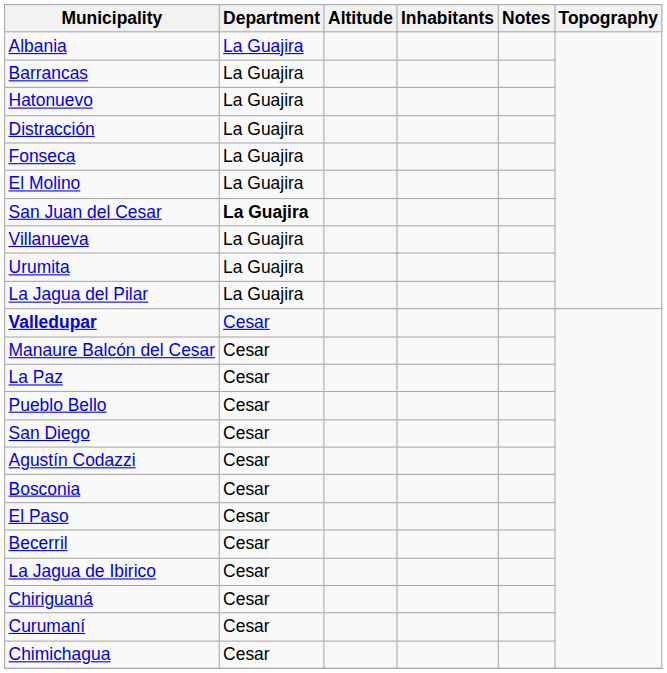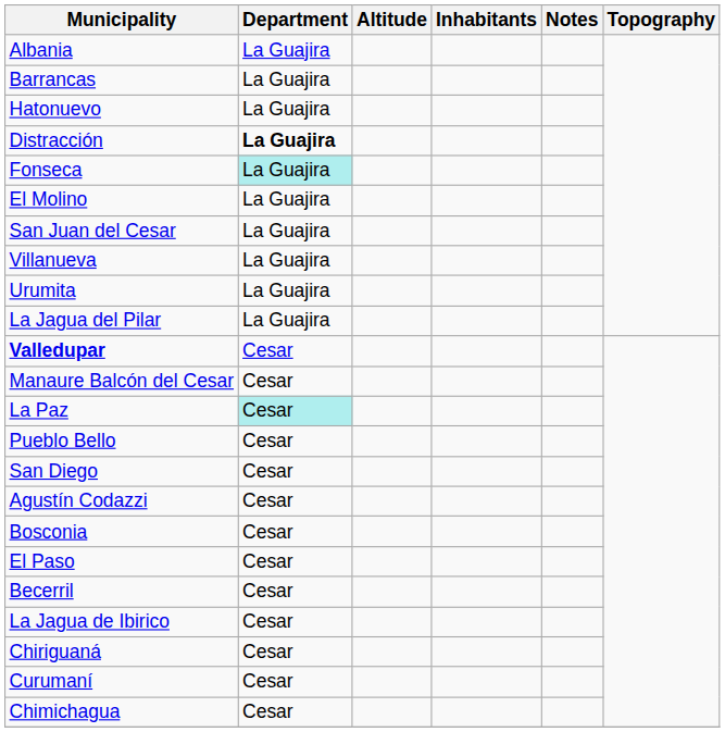Distracción | Department: normal -> bold
Fonseca | Department: no background -> paleturquoise background
San Juan del Cesar | Department: bold -> normal
La Paz | Department: no background -> paleturquoise background
